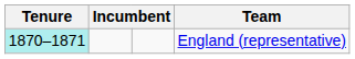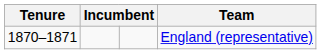England (representative) | Tenure: paleturquoise background -> no background
